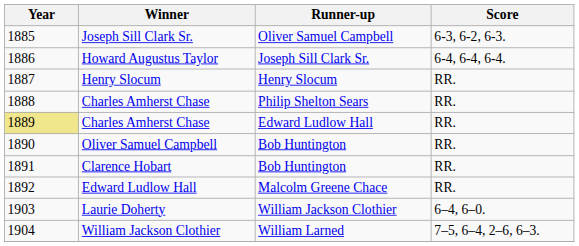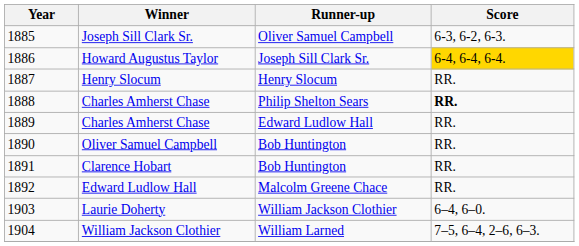Howard Augustus Taylor | Score: no background -> gold background
Charles Amherst Chase / Philip Shelton Sears | Score: normal -> bold
Charles Amherst Chase / Edward Ludlow Hall | Year: khaki background -> no background
